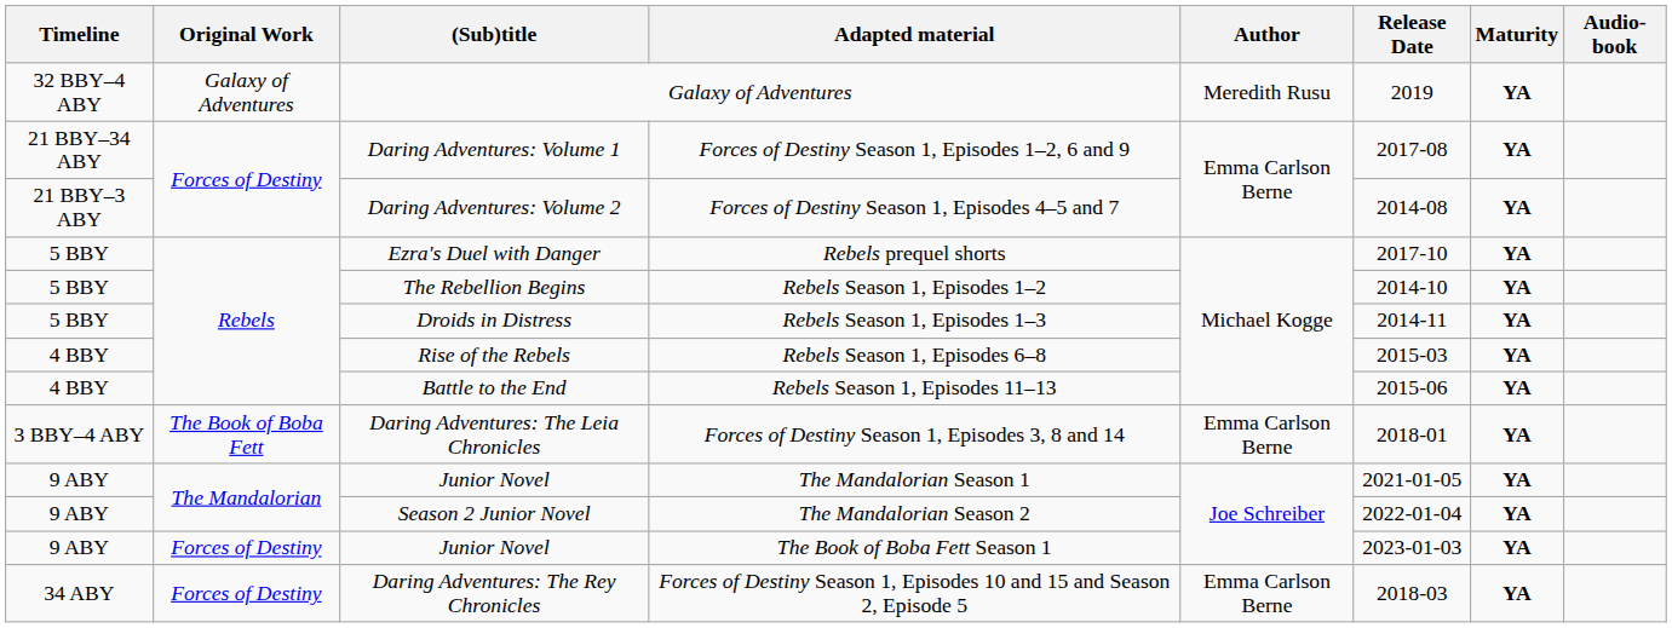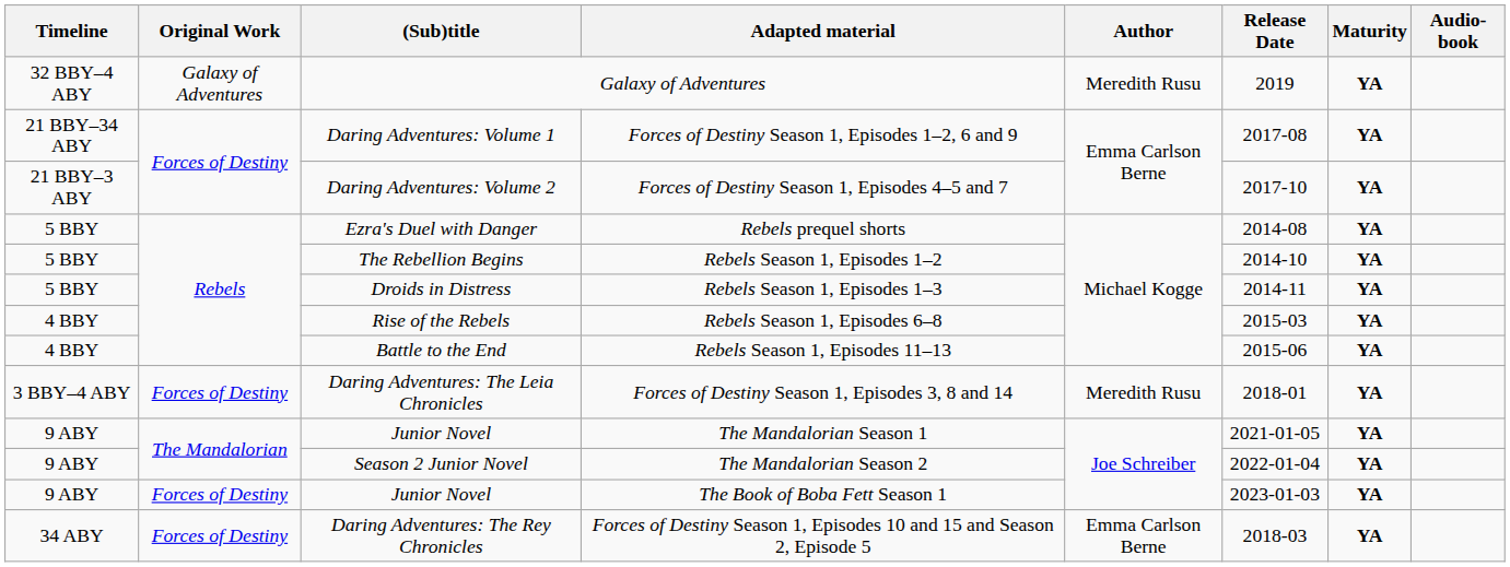Forces of Destiny Season 1, Episodes 4–5 and 7 | Release Date: 2014-08 -> 2017-10
Rebels prequel shorts | Release Date: 2017-10 -> 2014-08
Forces of Destiny Season 1, Episodes 3, 8 and 14 | Original Work: The Book of Boba Fett -> Forces of Destiny
Forces of Destiny Season 1, Episodes 3, 8 and 14 | Author: Emma Carlson Berne -> Meredith Rusu
